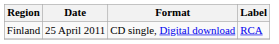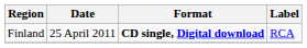Finland | Format: normal -> bold
